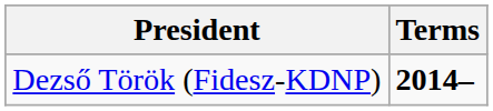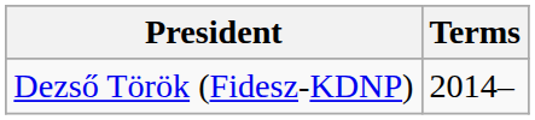Dezső Török (Fidesz-KDNP) | Terms: bold -> normal
